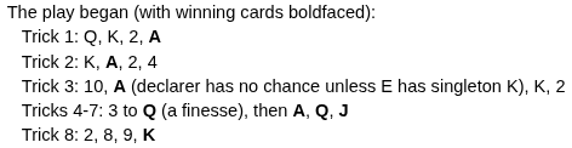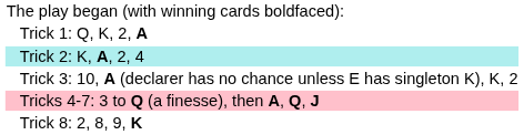row 3 | column 1: no background -> paleturquoise background
row 5 | column 1: no background -> pink background
